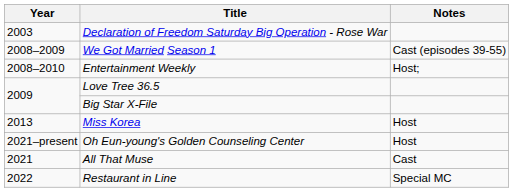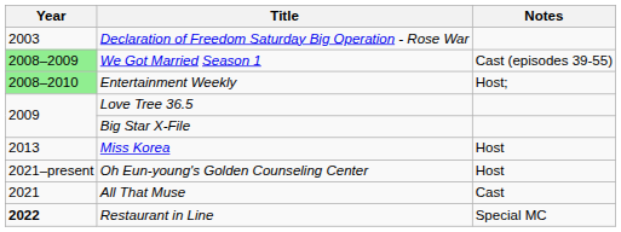We Got Married Season 1 | Year: no background -> lightgreen background
Entertainment Weekly | Year: no background -> lightgreen background
Restaurant in Line | Year: normal -> bold
